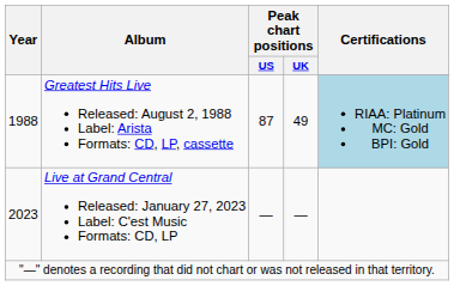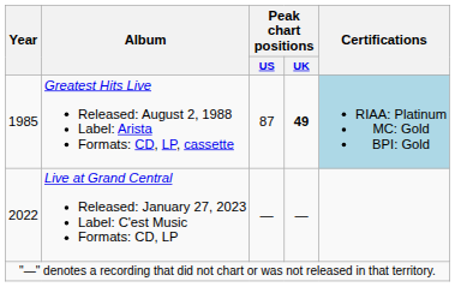row 3 | Year: 1988 -> 1985
row 3 | Peak chart positions / UK: normal -> bold
row 4 | Year: 2023 -> 2022
